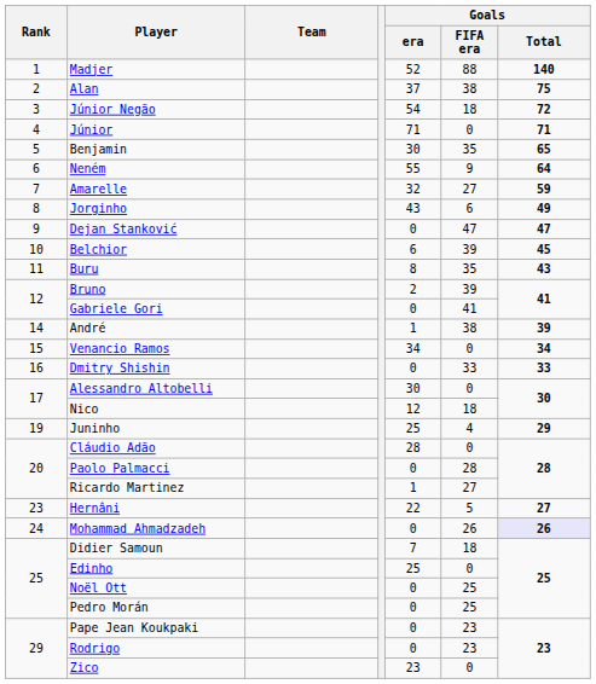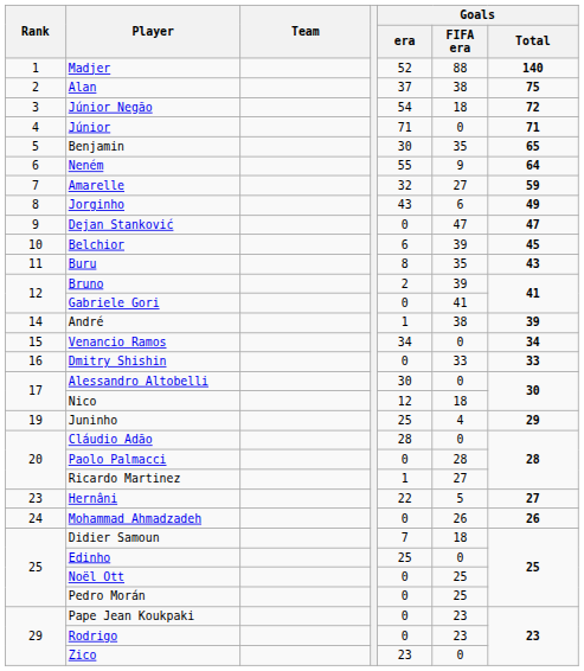Mohammad Ahmadzadeh | Goals / Total: lavender background -> no background
